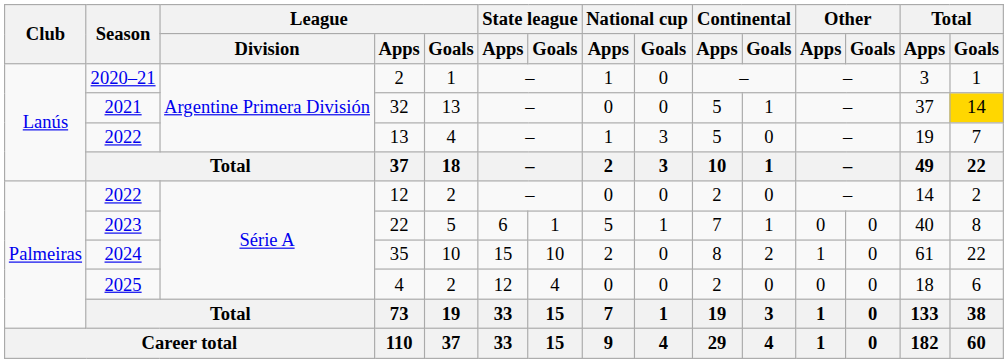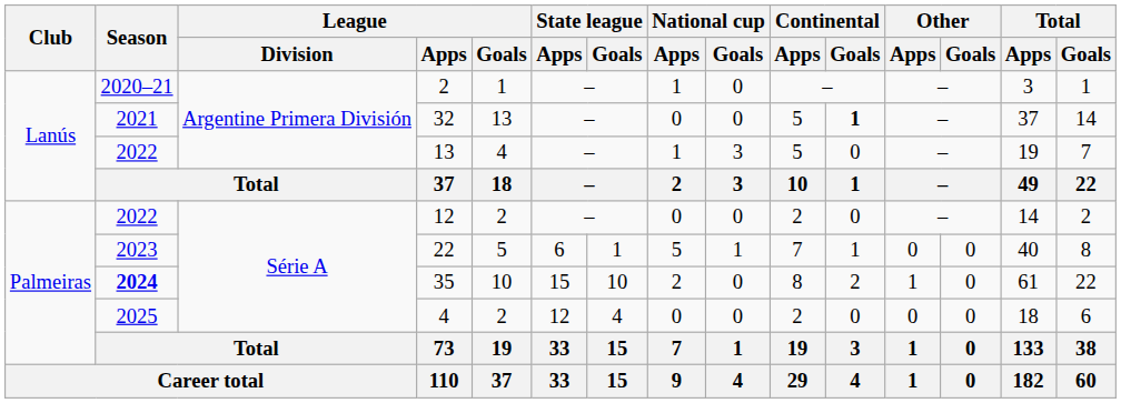32 | Continental / Goals: normal -> bold
32 | Total / Goals: gold background -> no background
35 | Season: normal -> bold
